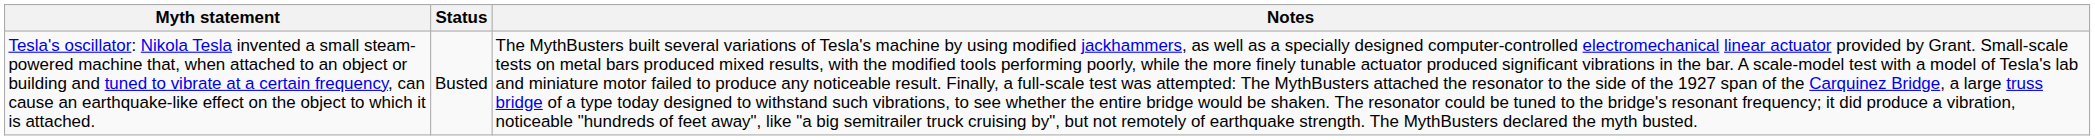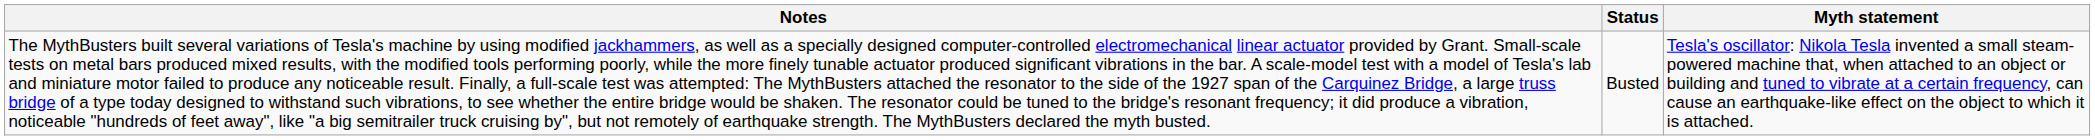columns swapped: Myth statement <-> Notes
